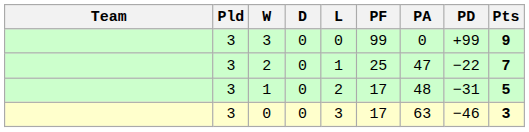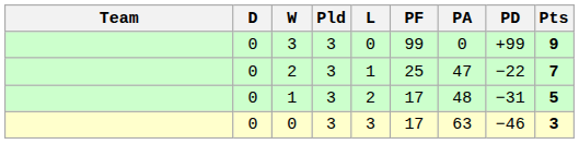columns swapped: Pld <-> D
